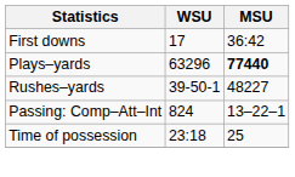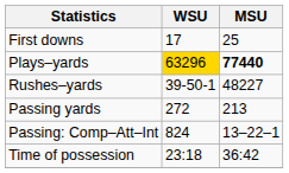First downs | MSU: 36:42 -> 25
Plays–yards | WSU: no background -> gold background
+ row: Passing yards | 272 | 213
Time of possession | MSU: 25 -> 36:42
